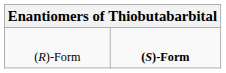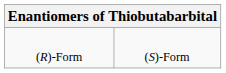(R)-Form | column 2: bold -> normal
